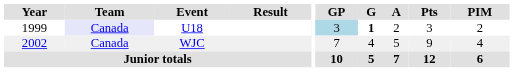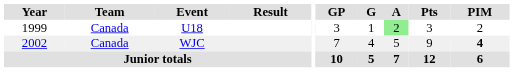U18 | Team: lavender background -> no background
U18 | GP: lightblue background -> no background
U18 | G: bold -> normal
U18 | A: no background -> lightgreen background
WJC | PIM: normal -> bold
